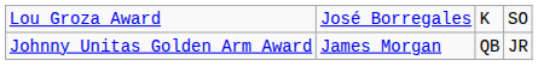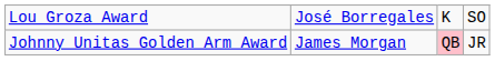Johnny Unitas Golden Arm Award | column 3: no background -> pink background
